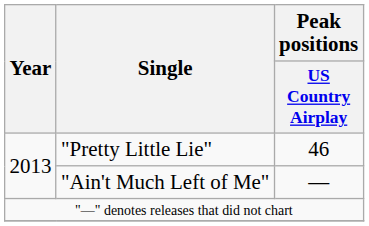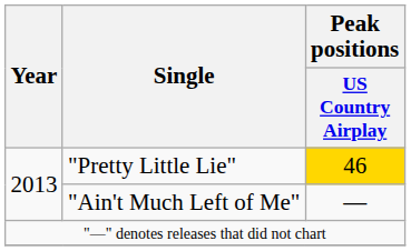"Pretty Little Lie" | Peak positions / US Country Airplay: no background -> gold background
